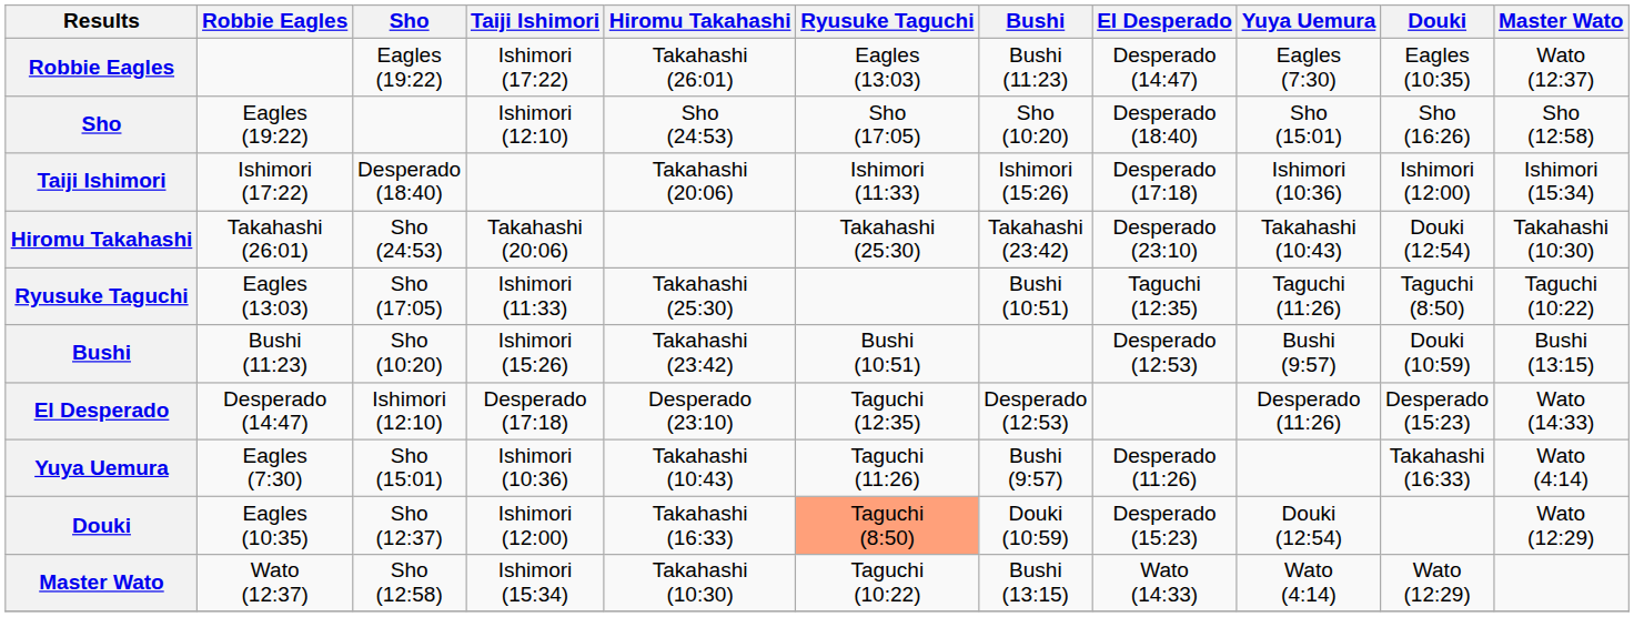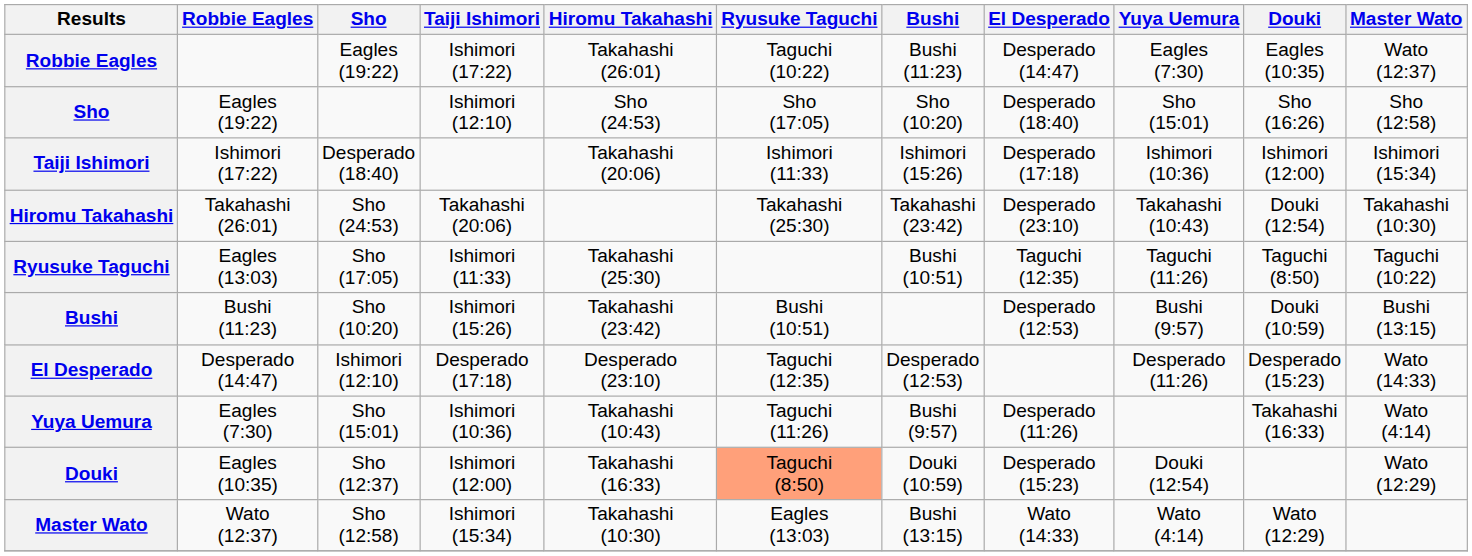row 2 | Ryusuke Taguchi: Eagles (13:03) -> Taguchi (10:22)
row 11 | Ryusuke Taguchi: Taguchi (10:22) -> Eagles (13:03)
